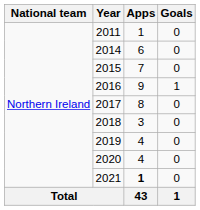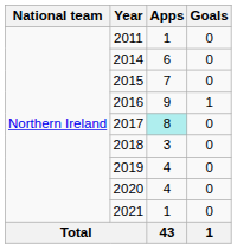2017 | Apps: no background -> paleturquoise background
2021 | Apps: bold -> normal
